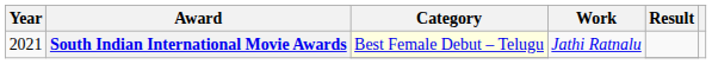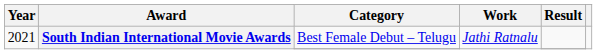row 2 | Category: lightyellow background -> no background
